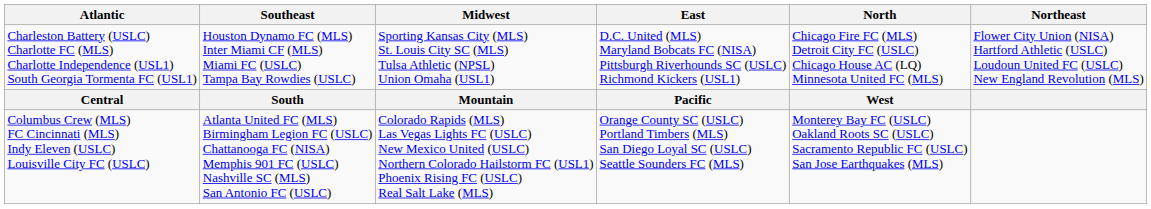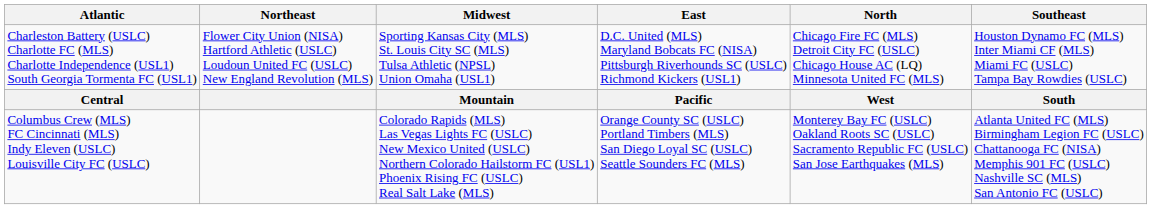columns swapped: Southeast <-> Northeast
